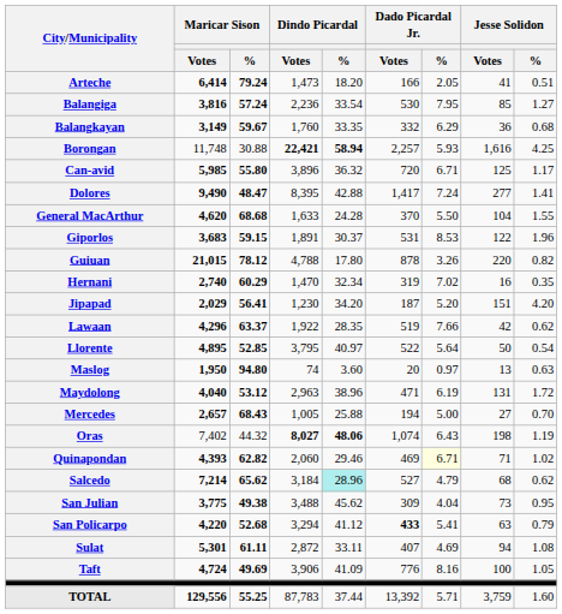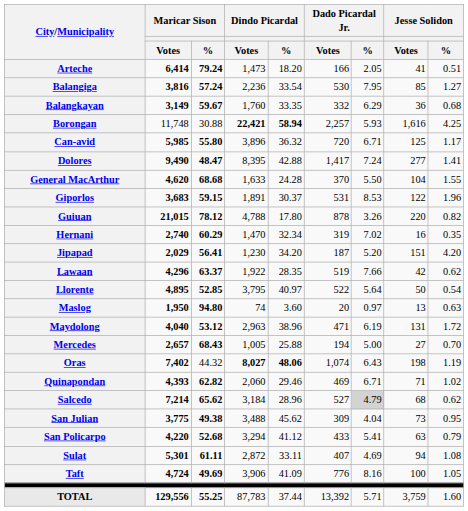Oras | Maricar Sison / Votes: normal -> bold
Quinapondan | Dado Picardal Jr. / %: lightyellow background -> no background
Salcedo | Dindo Picardal / %: paleturquoise background -> no background
Salcedo | Dado Picardal Jr. / %: no background -> lightgrey background
San Policarpo | Dado Picardal Jr. / Votes: bold -> normal
